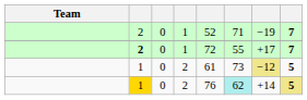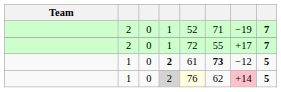row 3 | column 2: bold -> normal
row 4 | column 4: normal -> bold
row 4 | column 6: normal -> bold
row 4 | column 7: khaki background -> no background
row 5 | column 2: gold background -> no background
row 5 | column 4: no background -> lightgrey background
row 5 | column 5: no background -> lightyellow background
row 5 | column 6: paleturquoise background -> no background
row 5 | column 7: no background -> pink background
row 5 | column 8: khaki background -> no background
